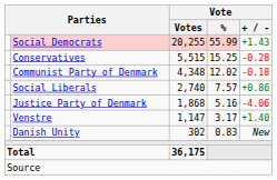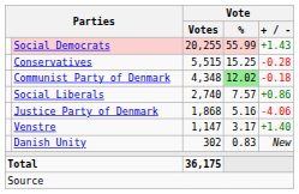Communist Party of Denmark | Vote / %: no background -> lightgreen background
